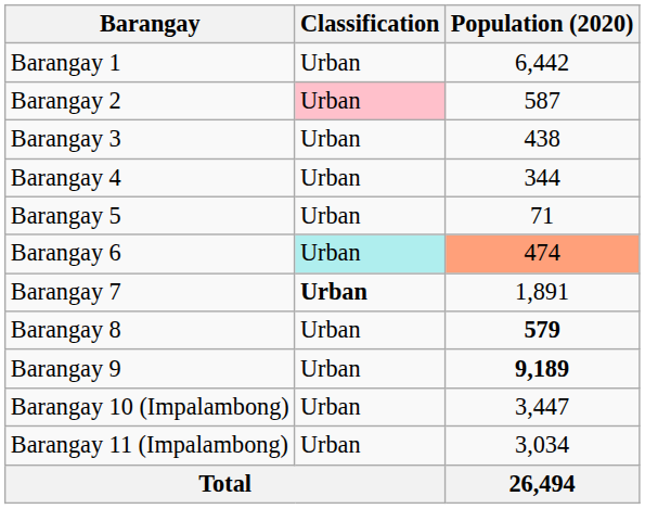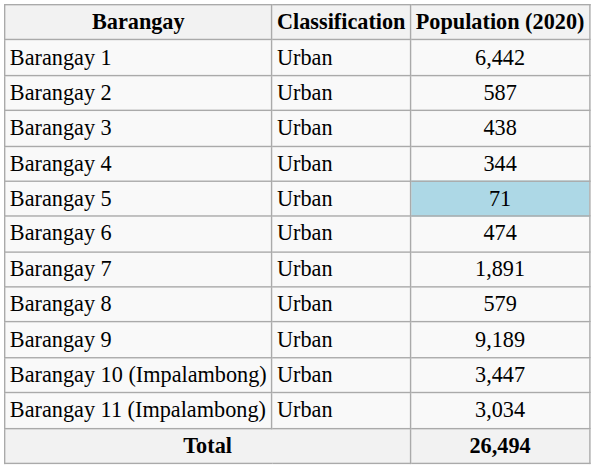Barangay 2 | Classification: pink background -> no background
Barangay 5 | Population (2020): no background -> lightblue background
Barangay 6 | Classification: paleturquoise background -> no background
Barangay 6 | Population (2020): lightsalmon background -> no background
Barangay 7 | Classification: bold -> normal
Barangay 8 | Population (2020): bold -> normal
Barangay 9 | Population (2020): bold -> normal
